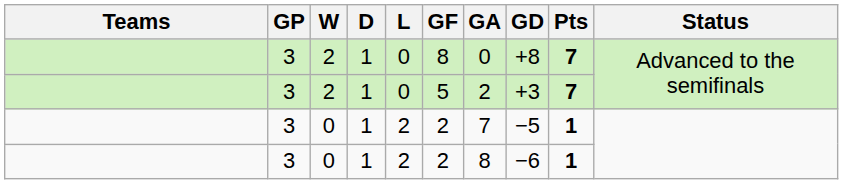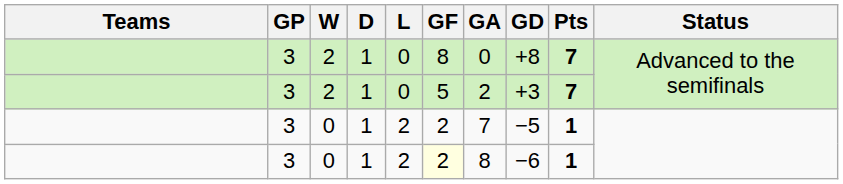row 5 | GF: no background -> lightyellow background
